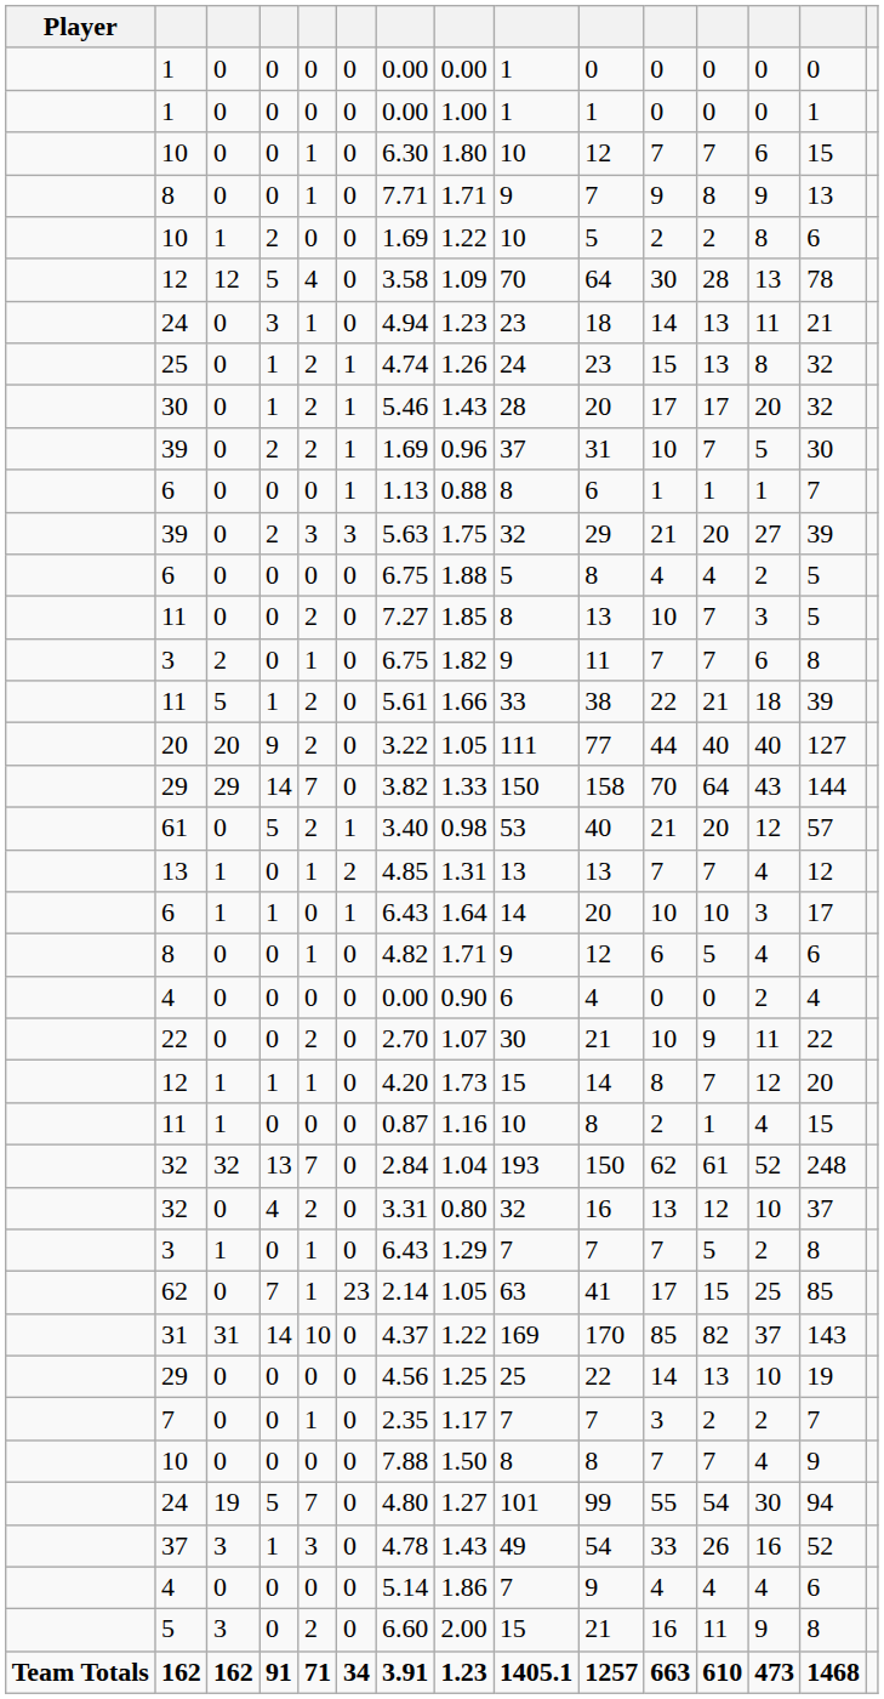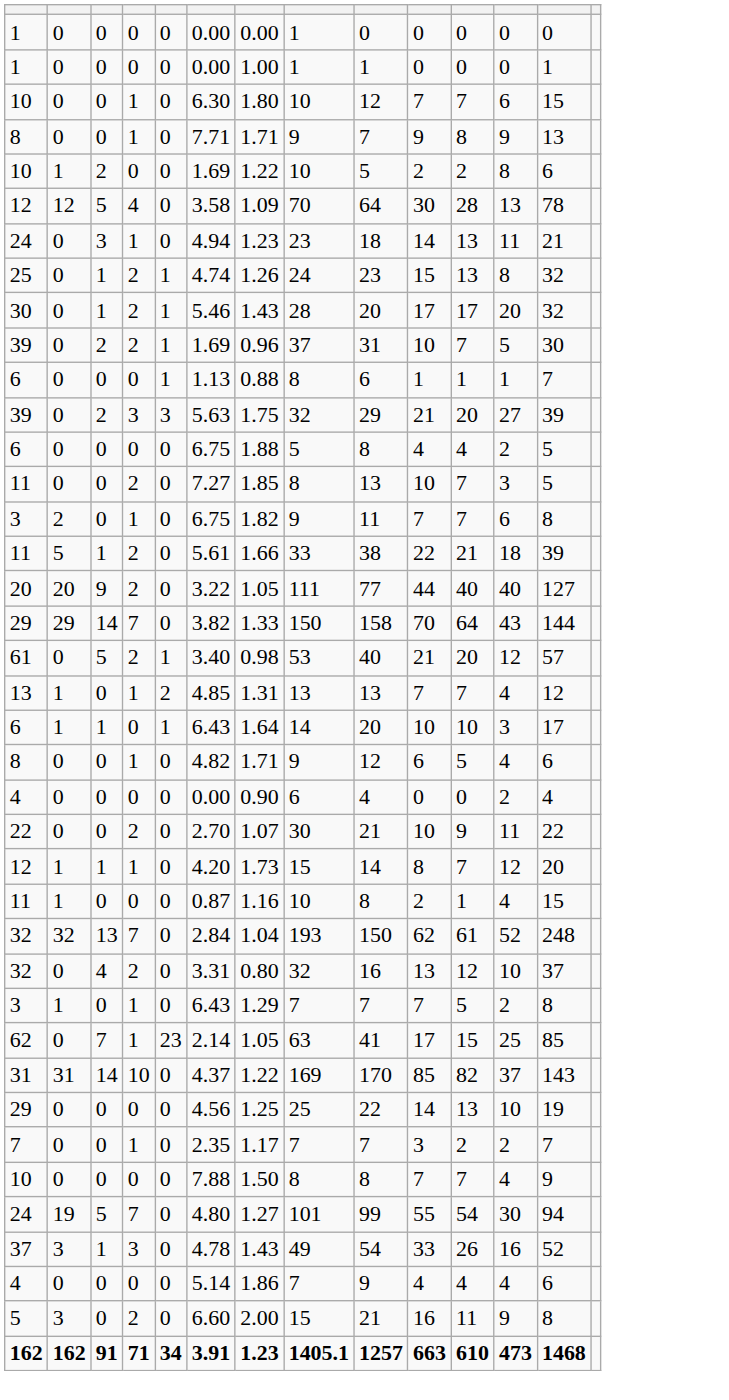- column: Player | Team Totals
